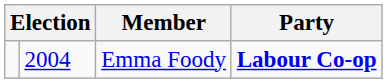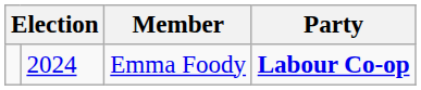Emma Foody | column 2: 2004 -> 2024
